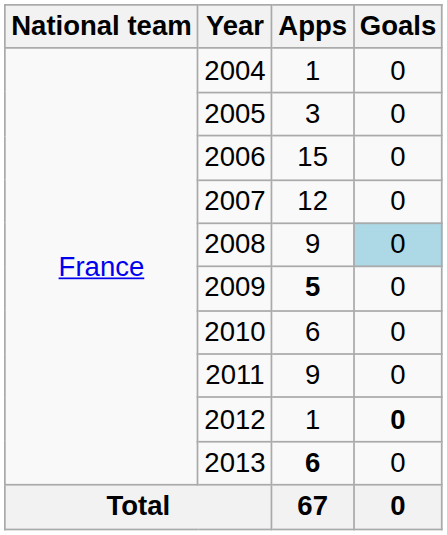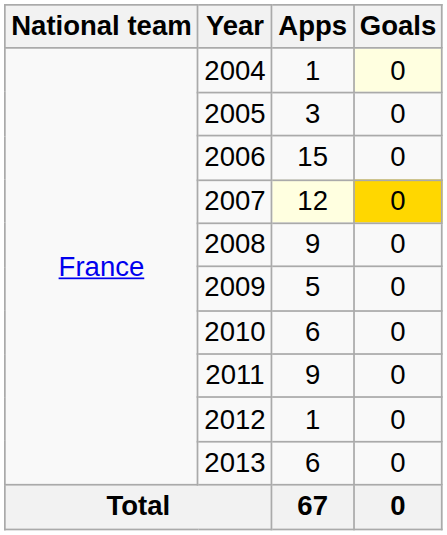2004 | Goals: no background -> lightyellow background
2007 | Apps: no background -> lightyellow background
2007 | Goals: no background -> gold background
2008 | Goals: lightblue background -> no background
2009 | Apps: bold -> normal
2012 | Goals: bold -> normal
2013 | Apps: bold -> normal
